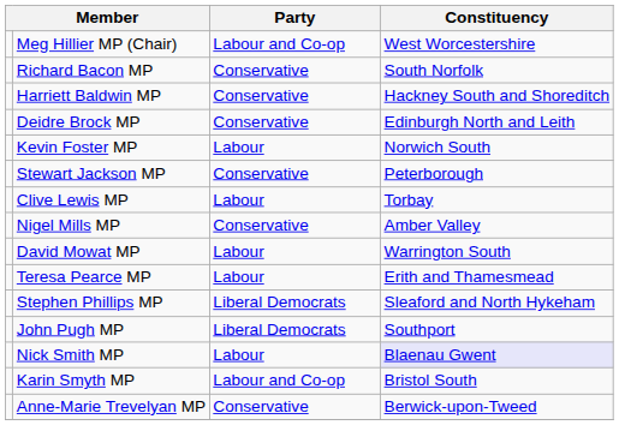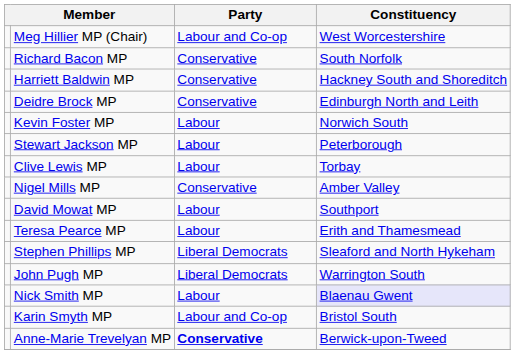Stewart Jackson MP | Party: Conservative -> Labour
David Mowat MP | Constituency: Warrington South -> Southport
John Pugh MP | Constituency: Southport -> Warrington South
Anne-Marie Trevelyan MP | Party: normal -> bold
